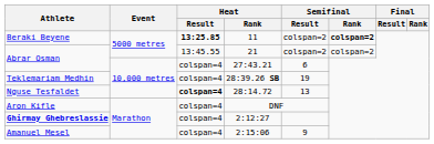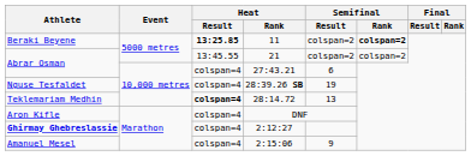28:39.26 SB | Athlete: Teklemariam Medhin -> Nguse Tesfaldet
28:14.72 | Athlete: Nguse Tesfaldet -> Teklemariam Medhin
